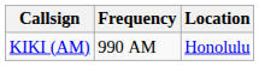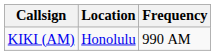columns swapped: Frequency <-> Location
